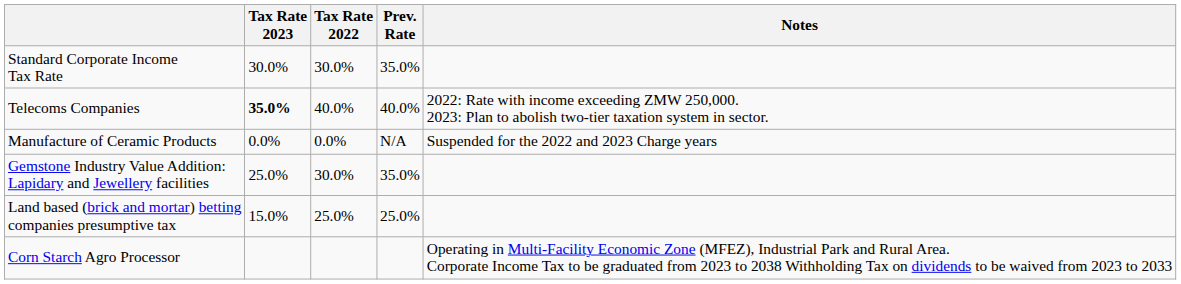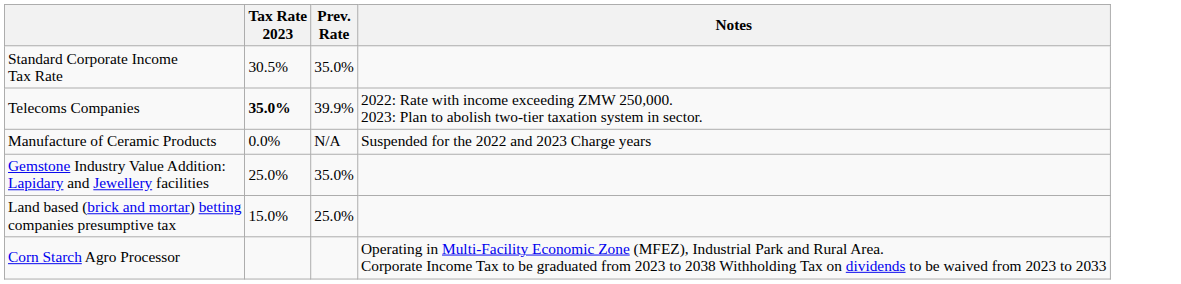- column: Tax Rate 2022 | 30.0% | 40.0% | 0.0% | 30.0% | 25.0%
Standard Corporate Income Tax Rate | Tax Rate 2023: 30.0% -> 30.5%
Telecoms Companies | Prev. Rate: 40.0% -> 39.9%
